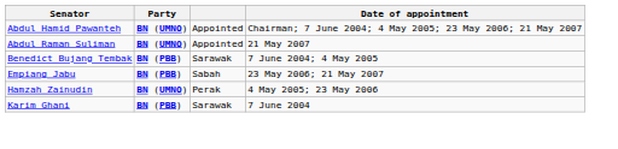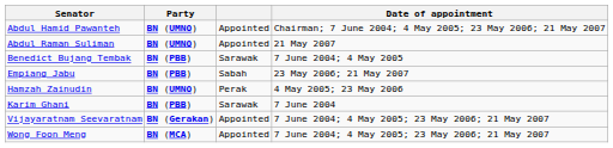+ row: Vijayaratnam Seevaratnam | BN (Gerakan) | Appointed | 7 June 2004; 4 May 2005; 23 May 2006; 21 May 2007
+ row: Wong Foon Meng | BN (MCA) | Appointed | 7 June 2004; 4 May 2005; 23 May 2006; 21 May 2007
